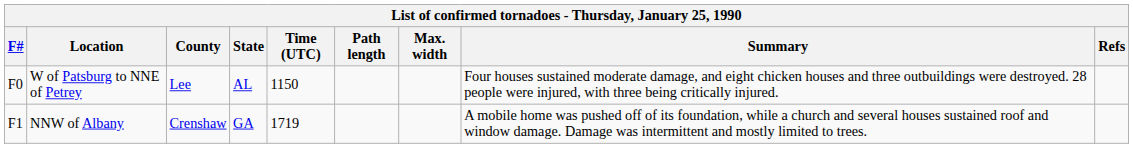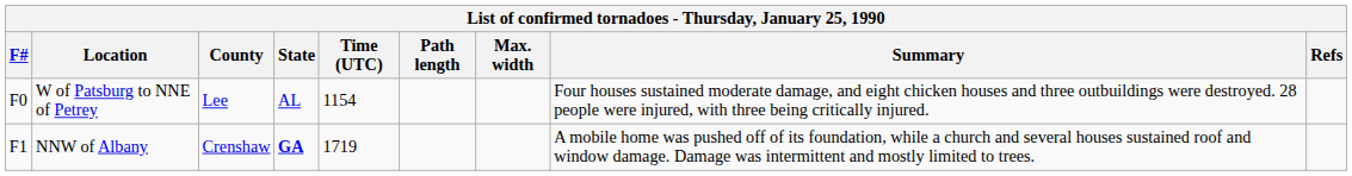W of Patsburg to NNE of Petrey | Time (UTC): 1150 -> 1154
NNW of Albany | State: normal -> bold
